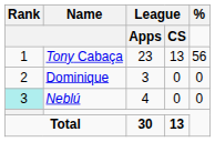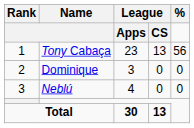Neblú | Rank: paleturquoise background -> no background
